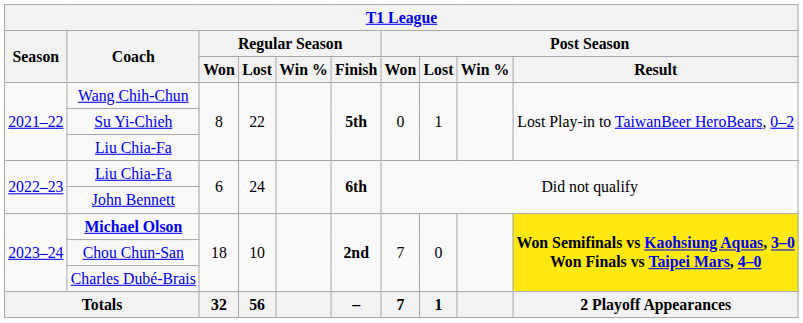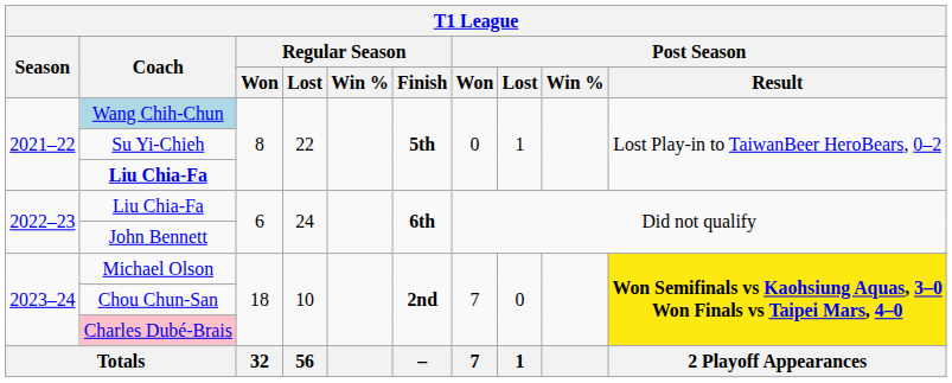Wang Chih-Chun | Coach: no background -> lightblue background
2021–22 / Liu Chia-Fa | Coach: normal -> bold
Michael Olson | Coach: bold -> normal
Charles Dubé-Brais | Coach: no background -> pink background
